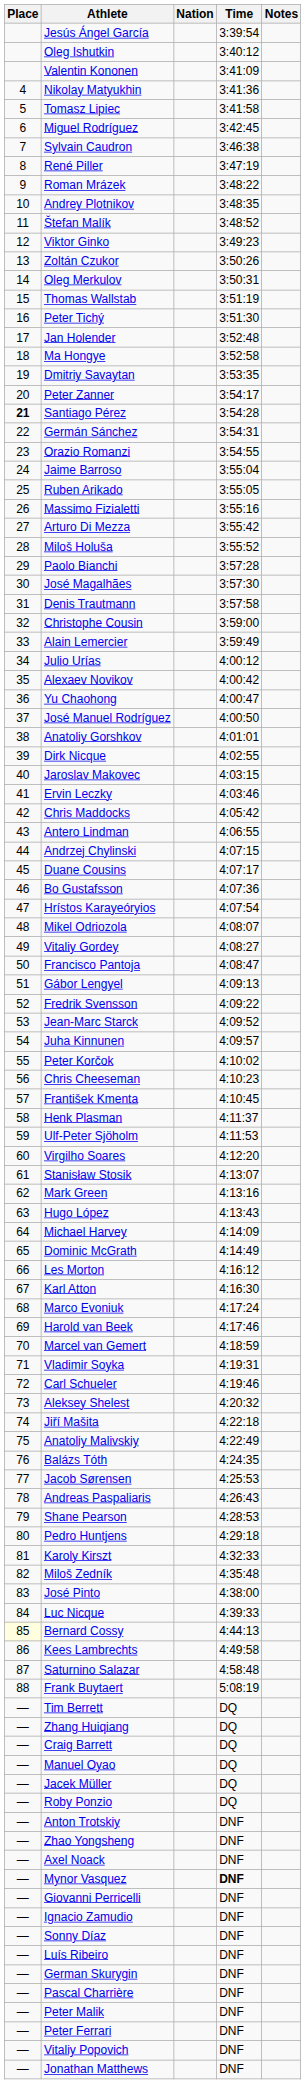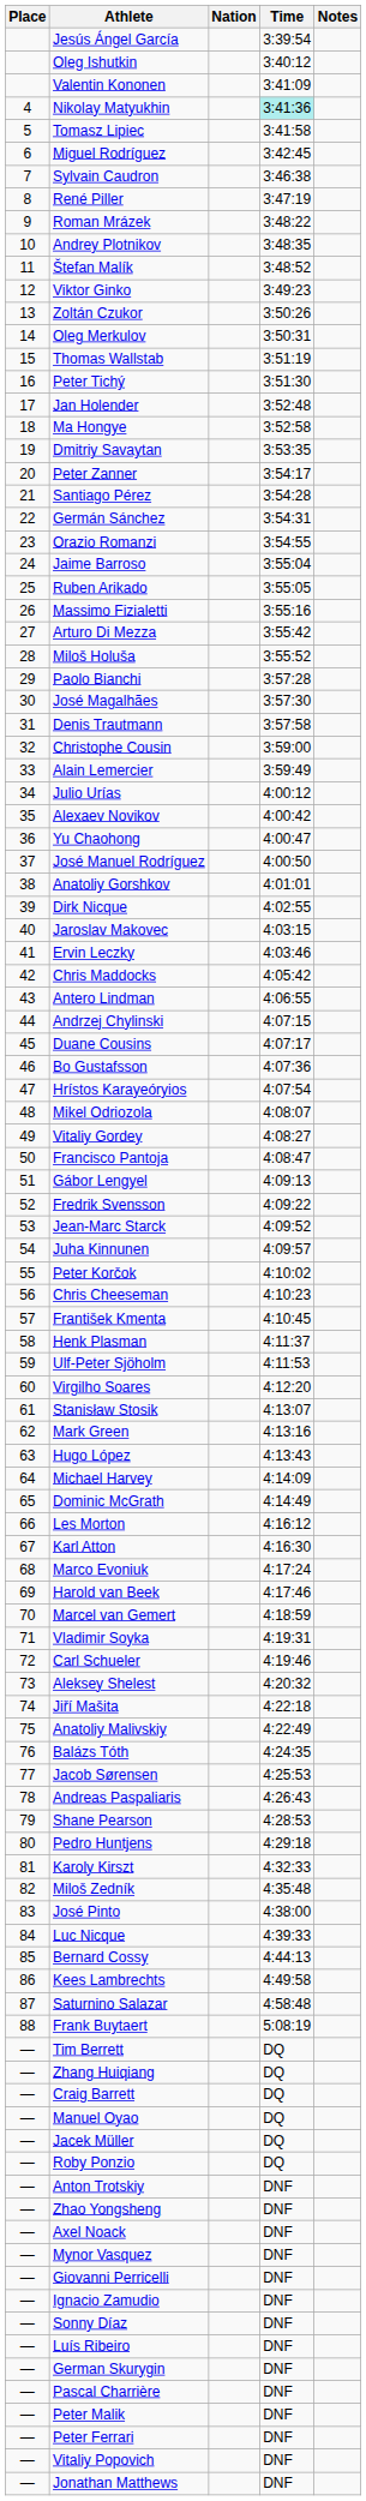Nikolay Matyukhin | Time: no background -> paleturquoise background
Santiago Pérez | Place: bold -> normal
Bernard Cossy | Place: lightyellow background -> no background
Mynor Vasquez | Time: bold -> normal
